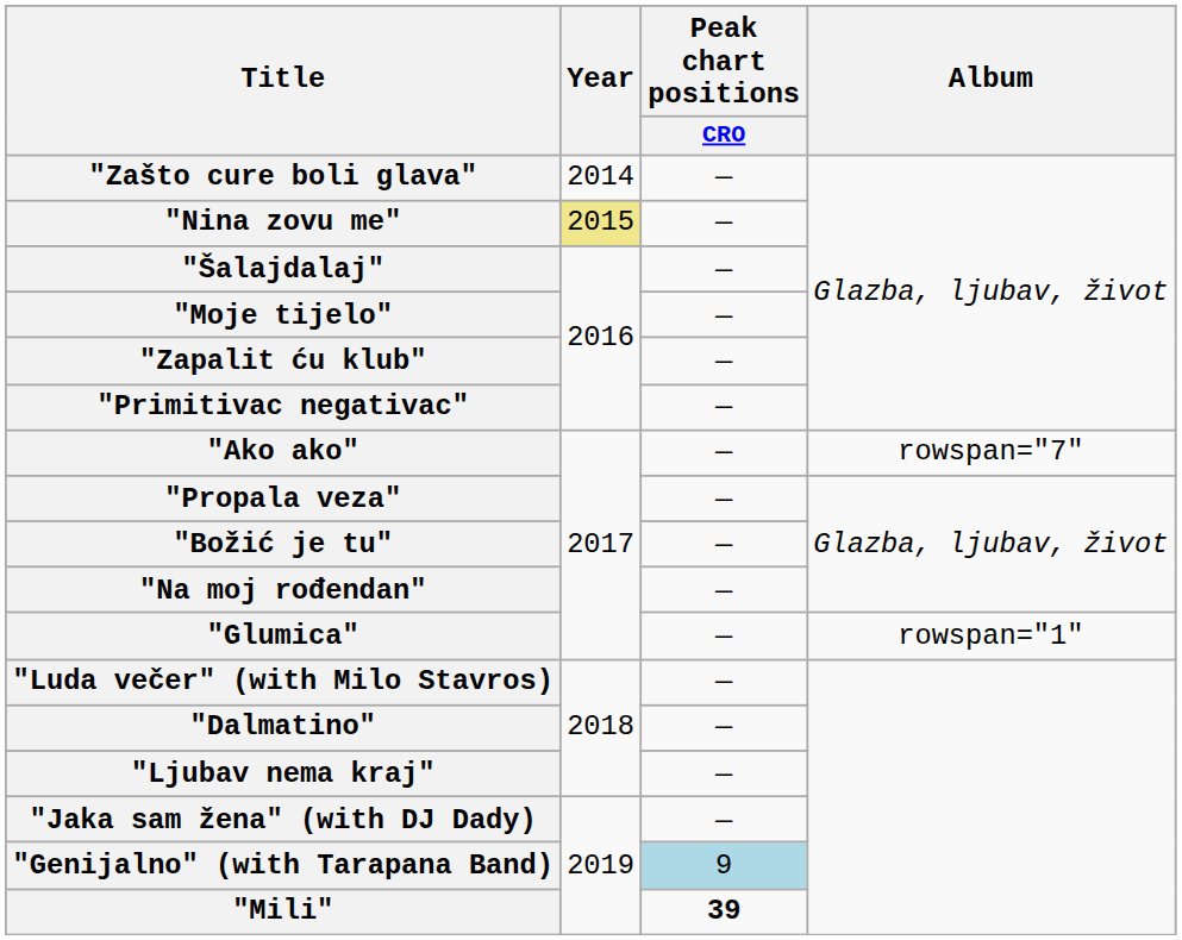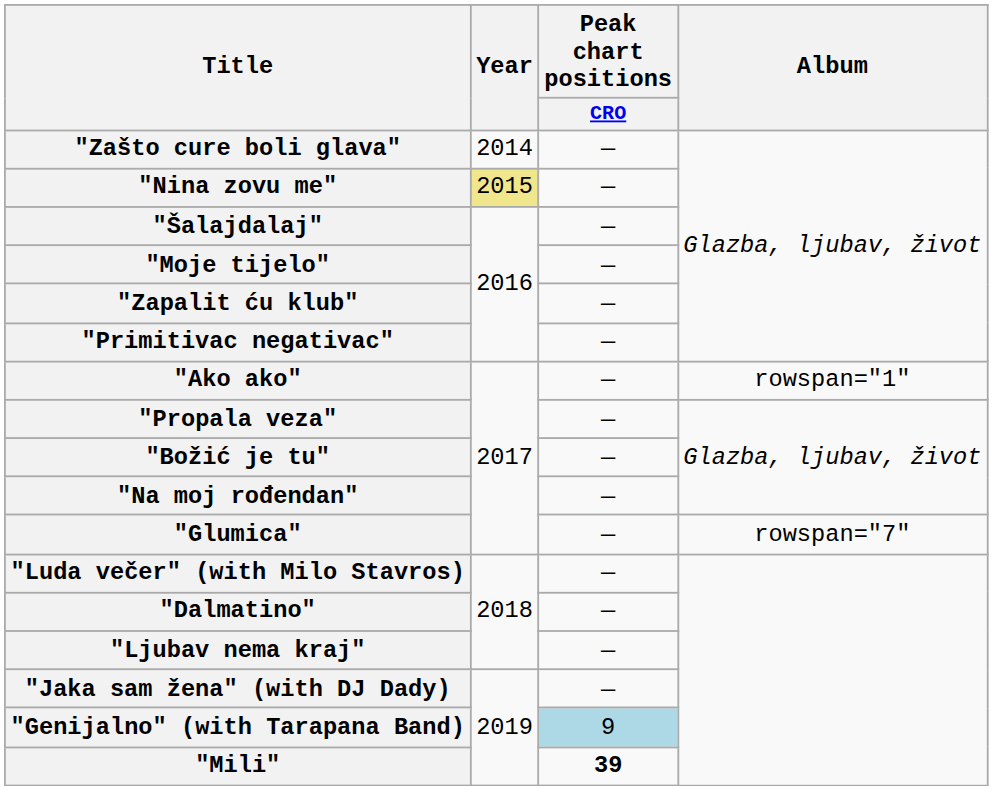"Ako ako" | Album: rowspan="7" -> rowspan="1"
"Glumica" | Album: rowspan="1" -> rowspan="7"
